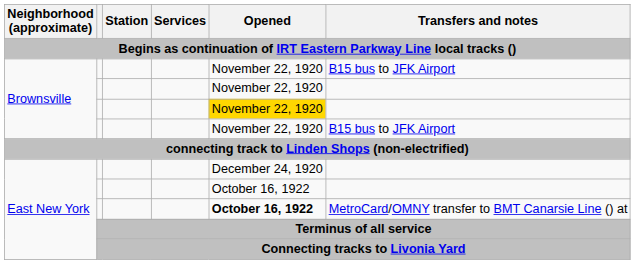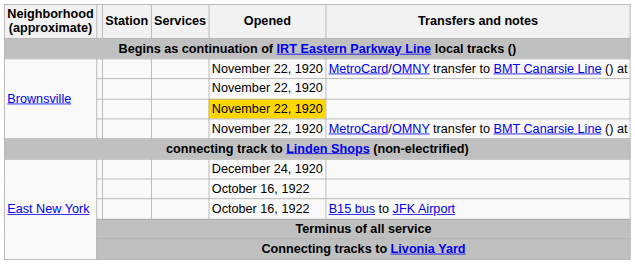row 3 | column 6: B15 bus to JFK Airport -> MetroCard/OMNY transfer to BMT Canarsie Line () at
row 6 | column 6: B15 bus to JFK Airport -> MetroCard/OMNY transfer to BMT Canarsie Line () at
row 10 | column 5: bold -> normal
row 10 | column 6: MetroCard/OMNY transfer to BMT Canarsie Line () at -> B15 bus to JFK Airport
